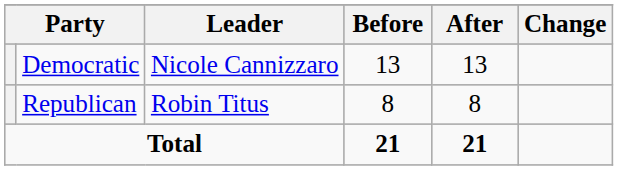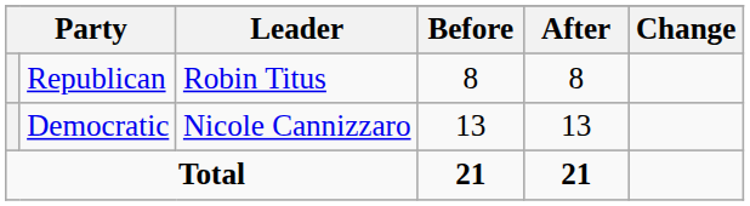rows swapped: Democratic <-> Republican
